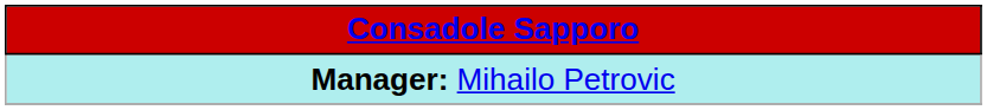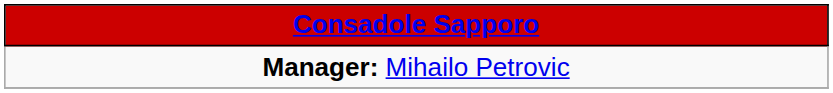Manager: Mihailo Petrovic | column 1: paleturquoise background -> no background
